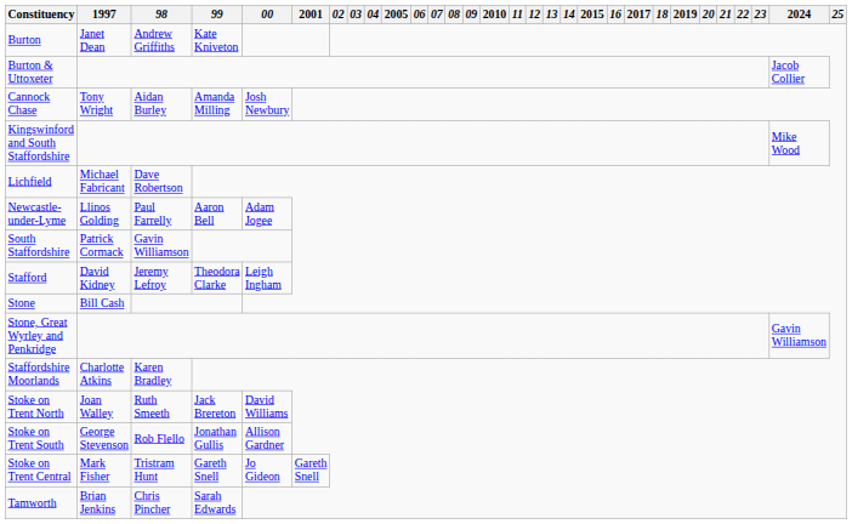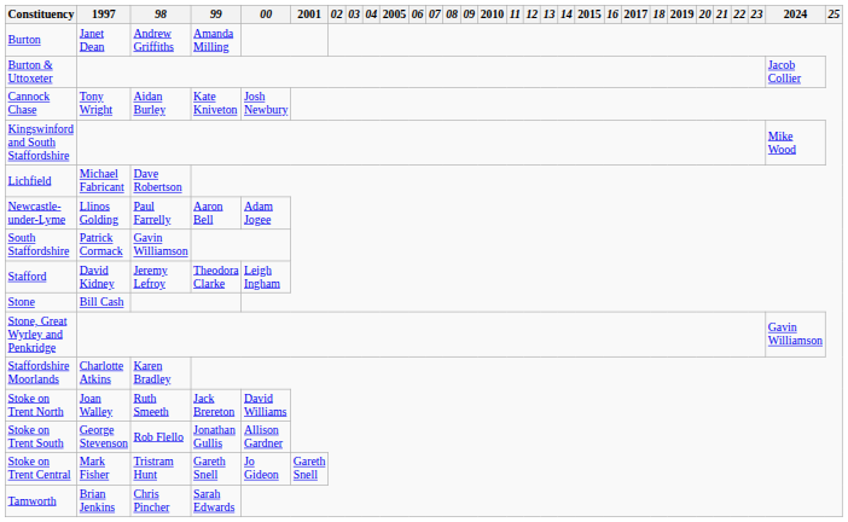Burton | 99: Kate Kniveton -> Amanda Milling
Cannock Chase | 99: Amanda Milling -> Kate Kniveton
